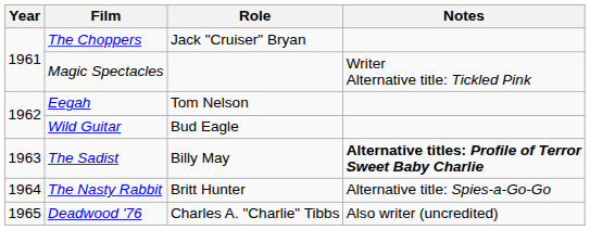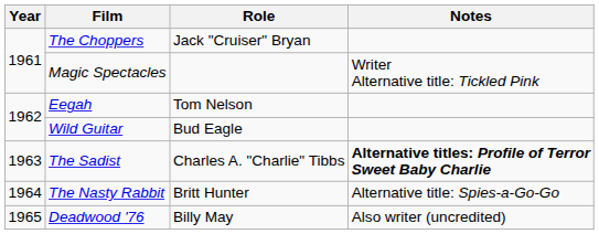The Sadist | Role: Billy May -> Charles A. "Charlie" Tibbs
Deadwood '76 | Role: Charles A. "Charlie" Tibbs -> Billy May
